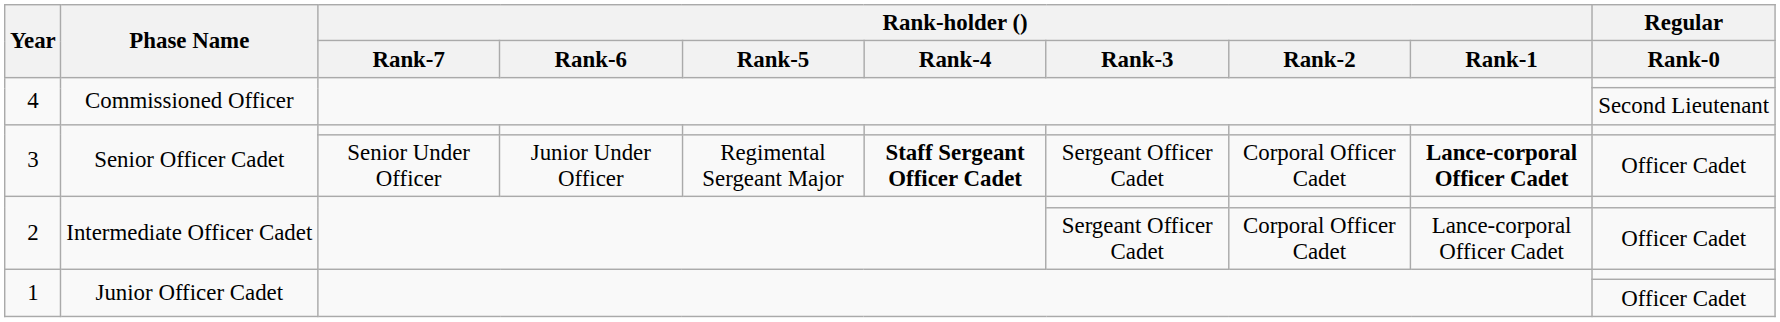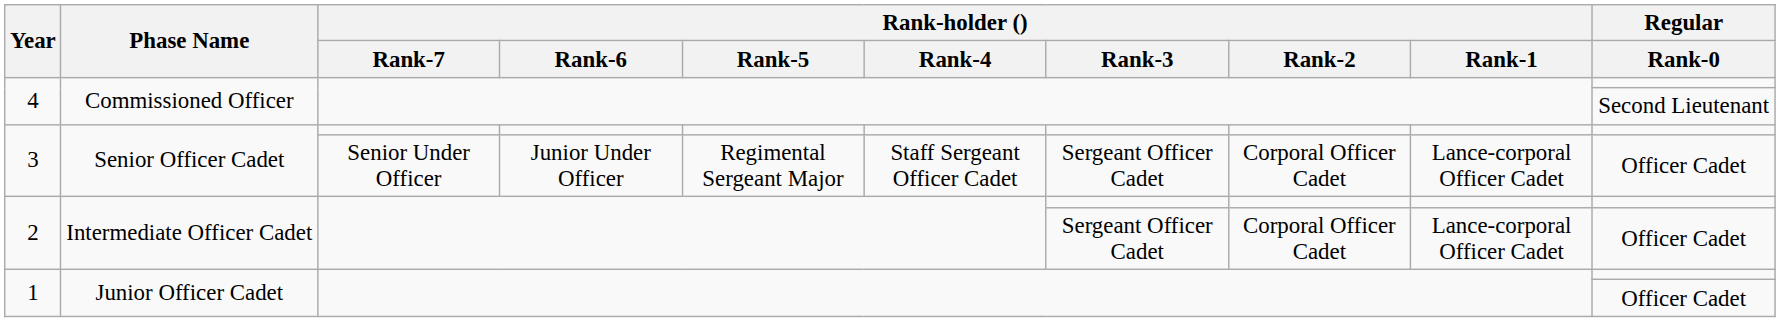3 / Senior Under Officer | Rank-holder () / Rank-4: bold -> normal
3 / Senior Under Officer | Rank-holder () / Rank-1: bold -> normal
